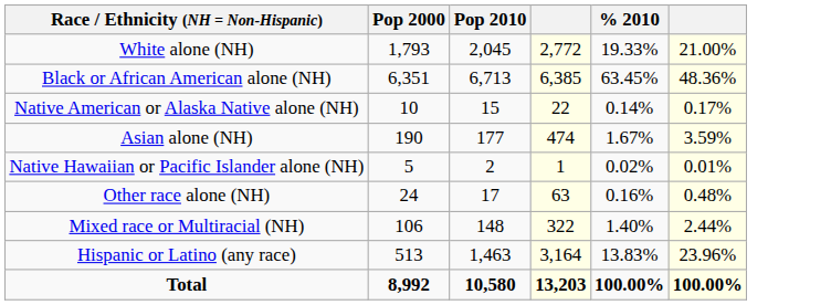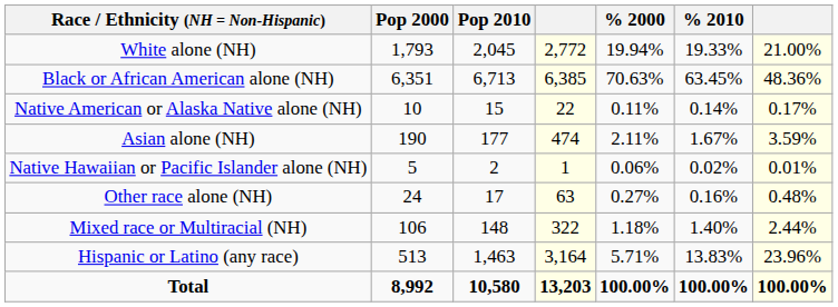+ column: % 2000 | 19.94% | 70.63% | 0.11% | 2.11% | 0.06% | 0.27% | 1.18% | 5.71% | 100.00%
